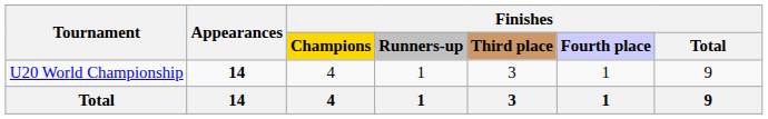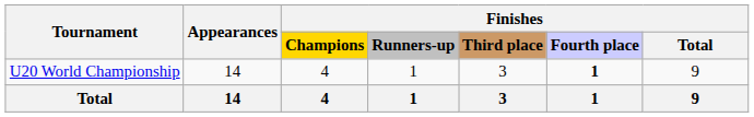U20 World Championship | Appearances: bold -> normal
U20 World Championship | Finishes / Fourth place: normal -> bold
